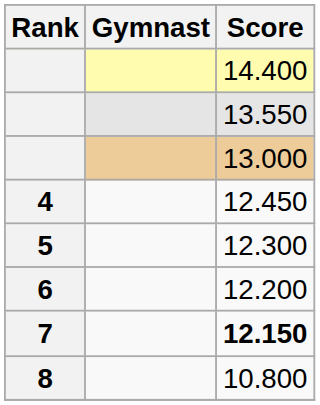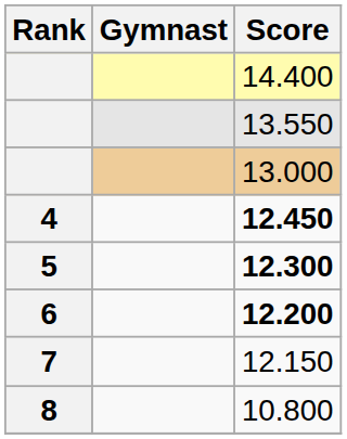12.450 | Score: normal -> bold
12.300 | Score: normal -> bold
12.200 | Score: normal -> bold
12.150 | Score: bold -> normal
